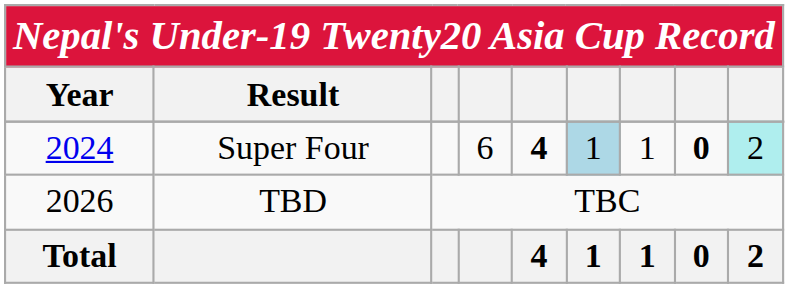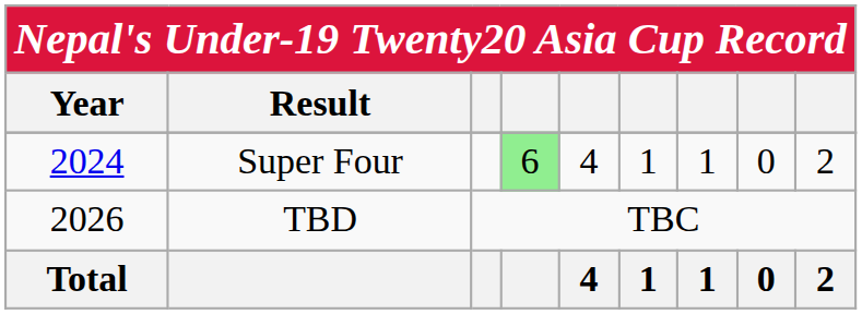Super Four | column 4: no background -> lightgreen background
Super Four | column 5: bold -> normal
Super Four | column 6: lightblue background -> no background
Super Four | column 8: bold -> normal
Super Four | column 9: paleturquoise background -> no background
